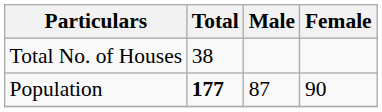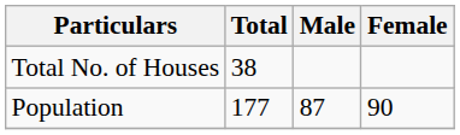Population | Total: bold -> normal
